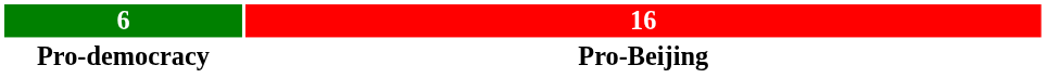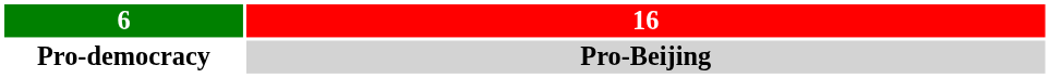Pro-democracy | 16: no background -> lightgrey background
